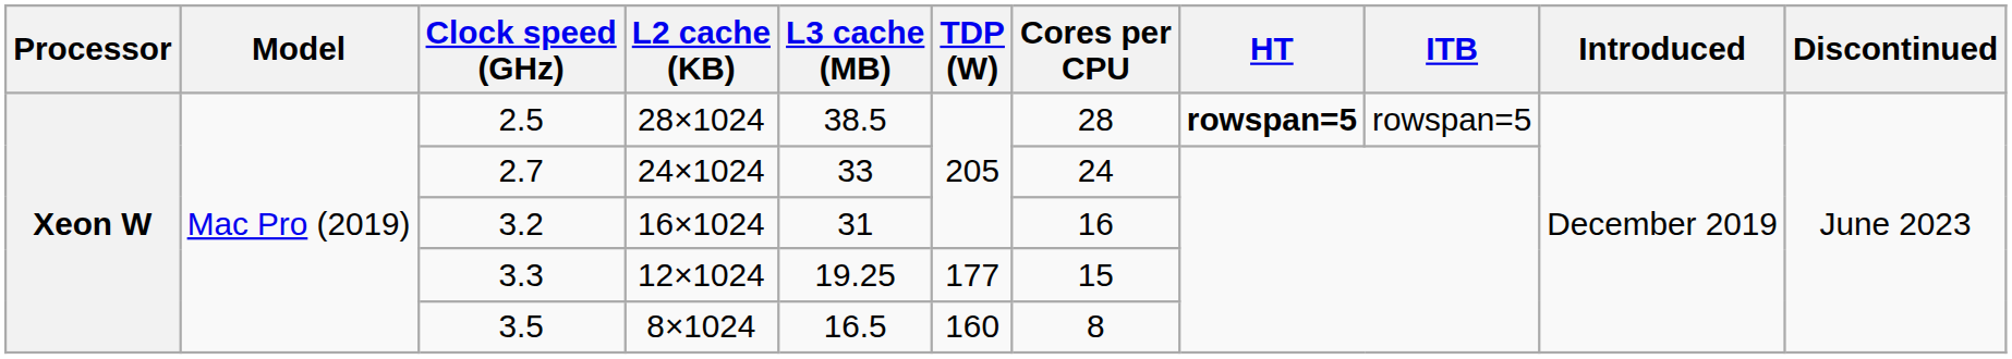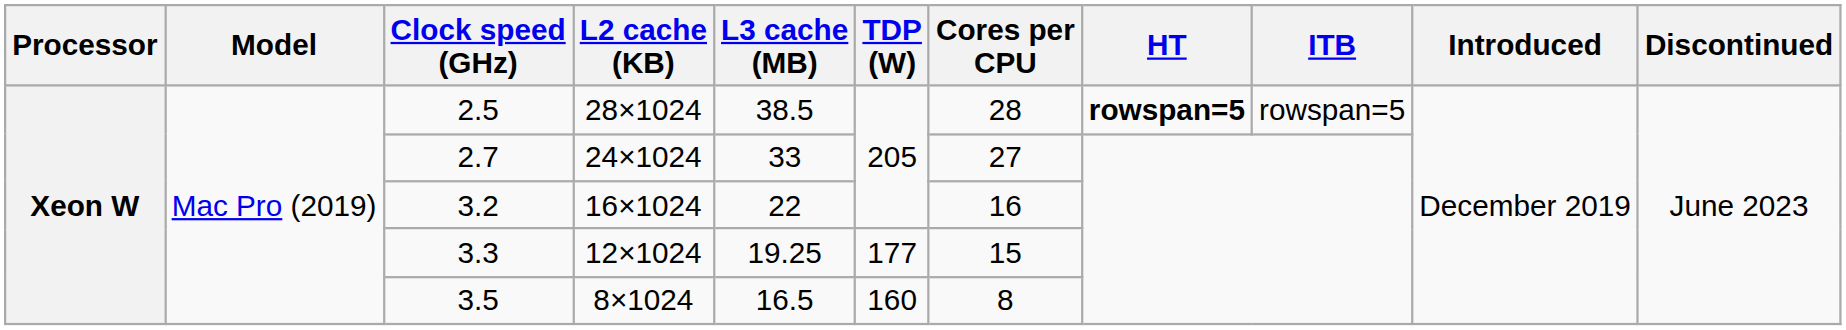2.7 | Cores per CPU: 24 -> 27
3.2 | L3 cache (MB): 31 -> 22
